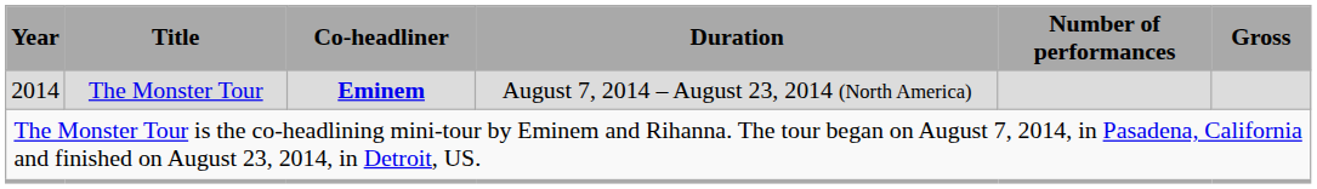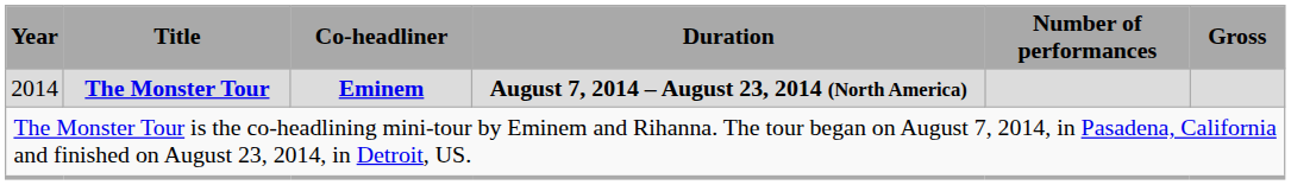2014 | Title: normal -> bold
2014 | Duration: normal -> bold
